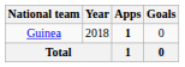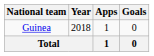Guinea | Apps: bold -> normal
